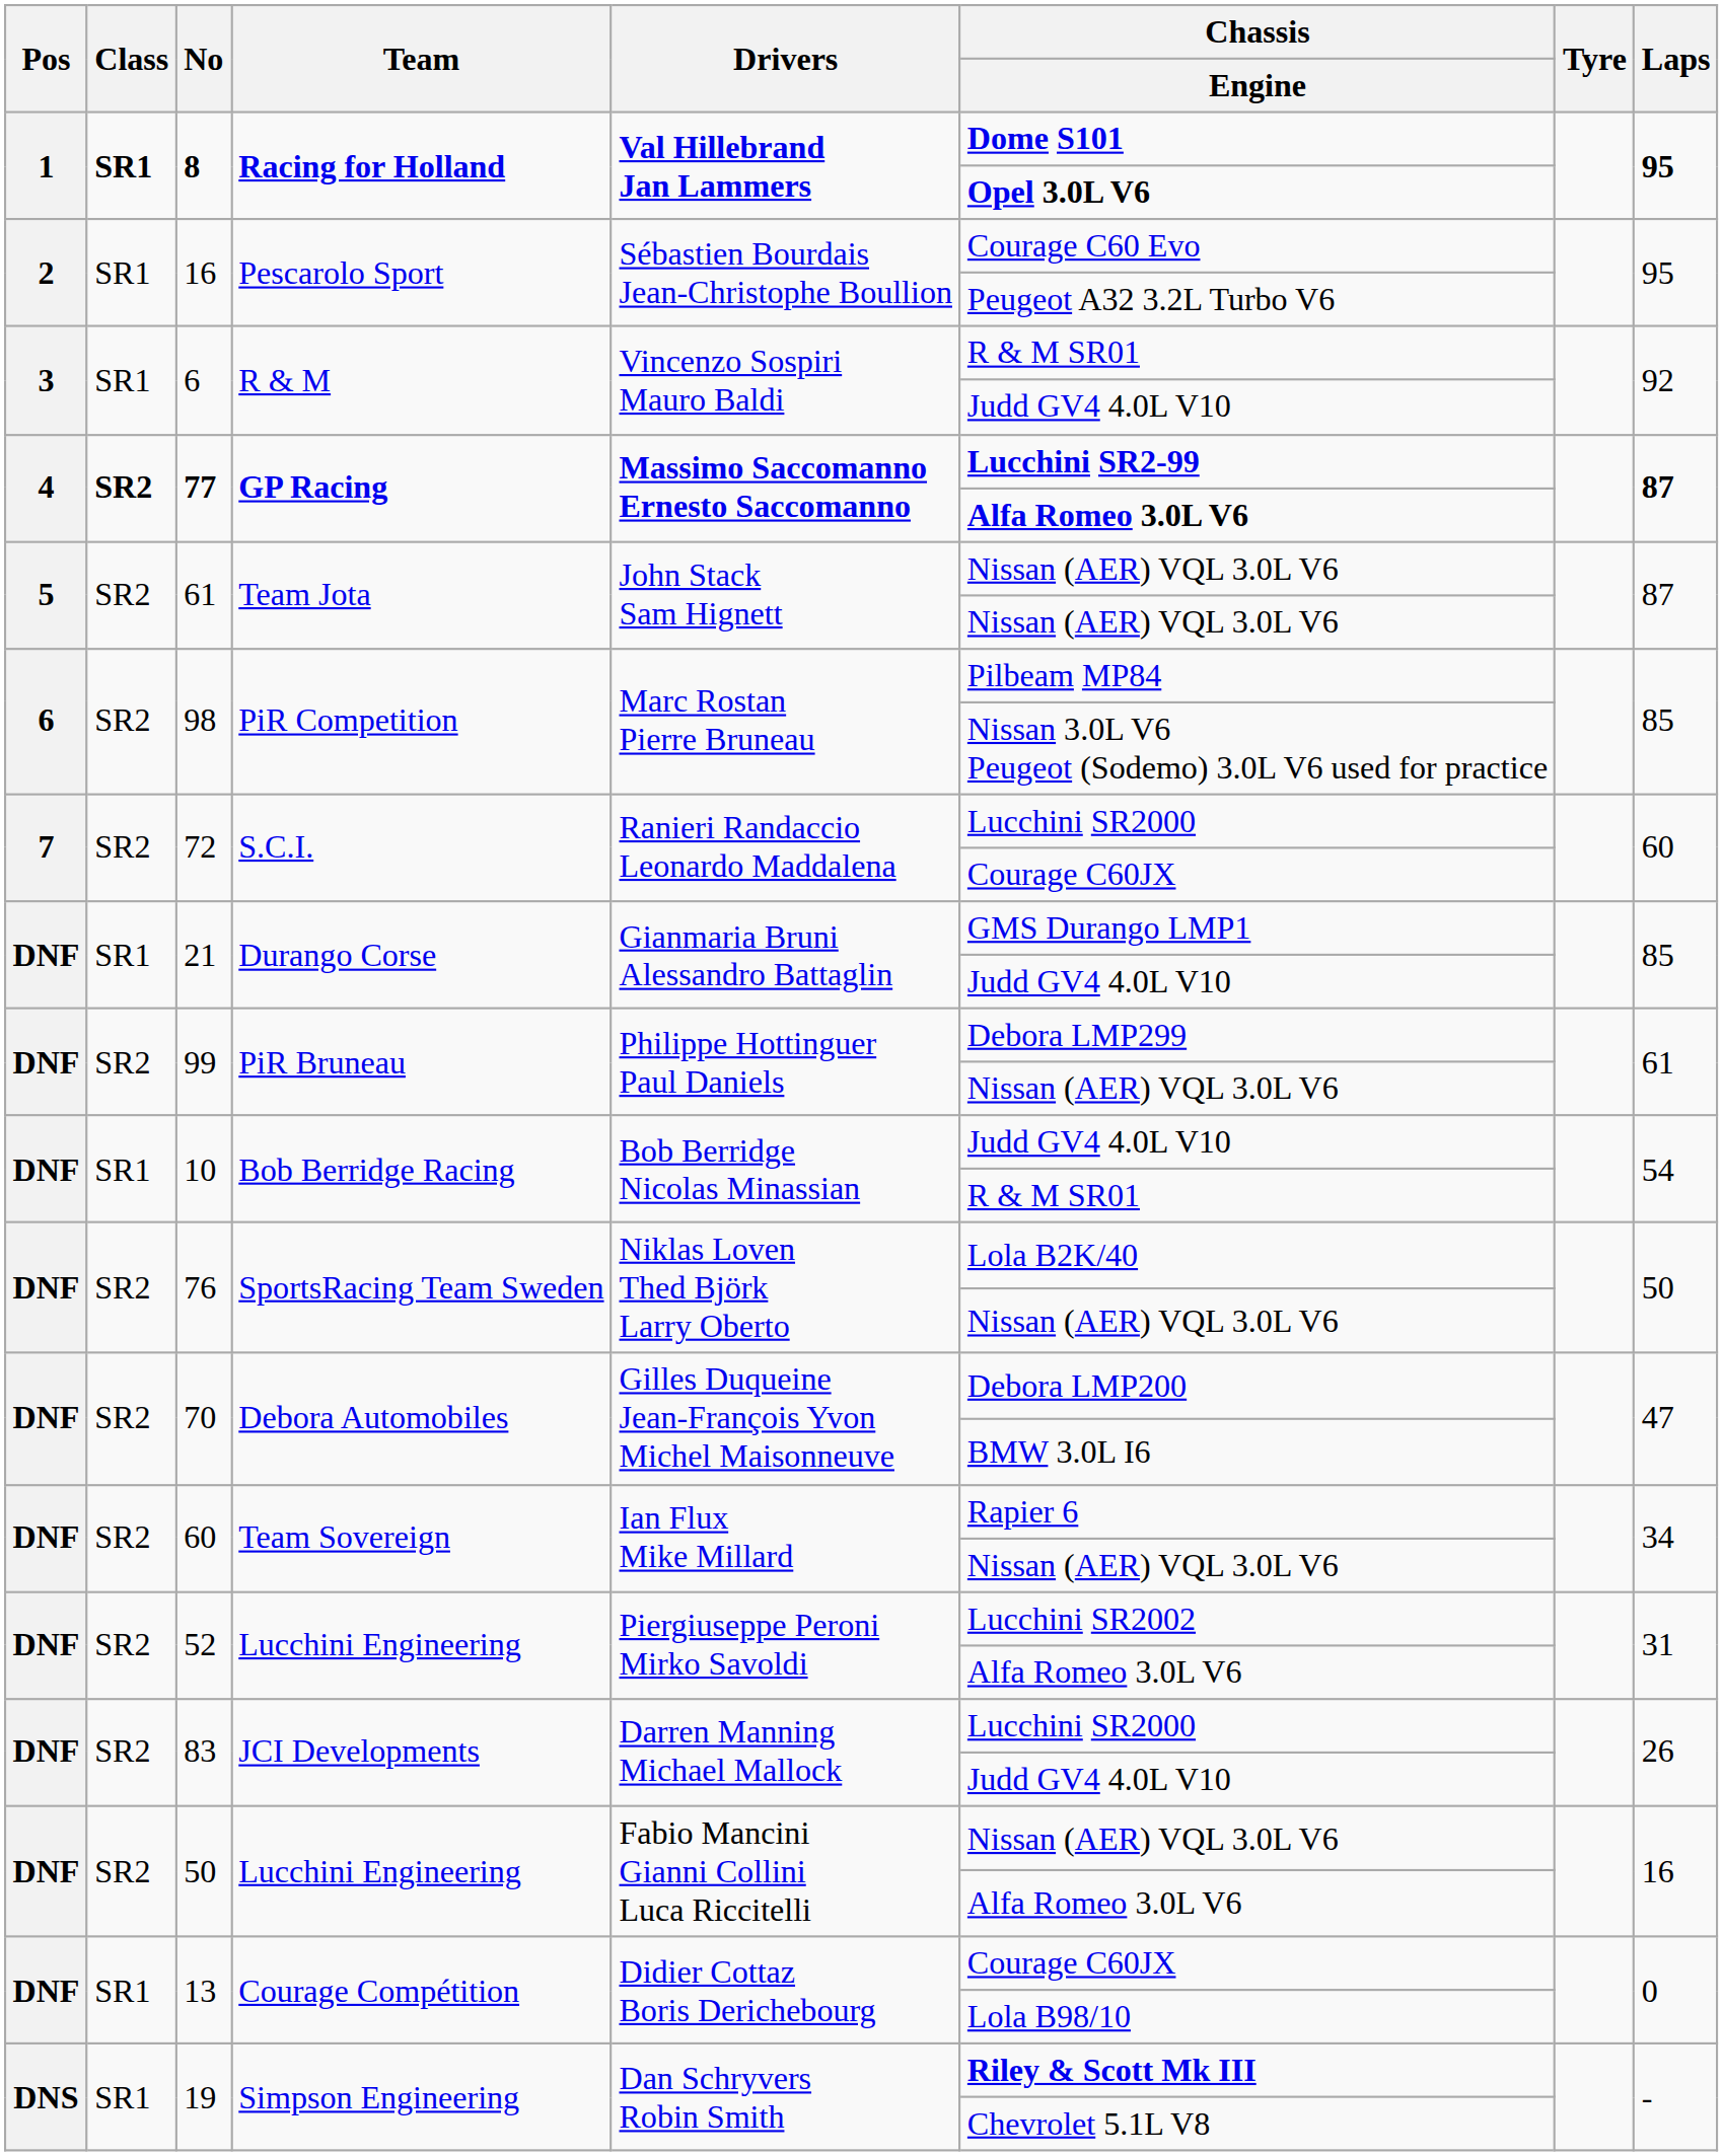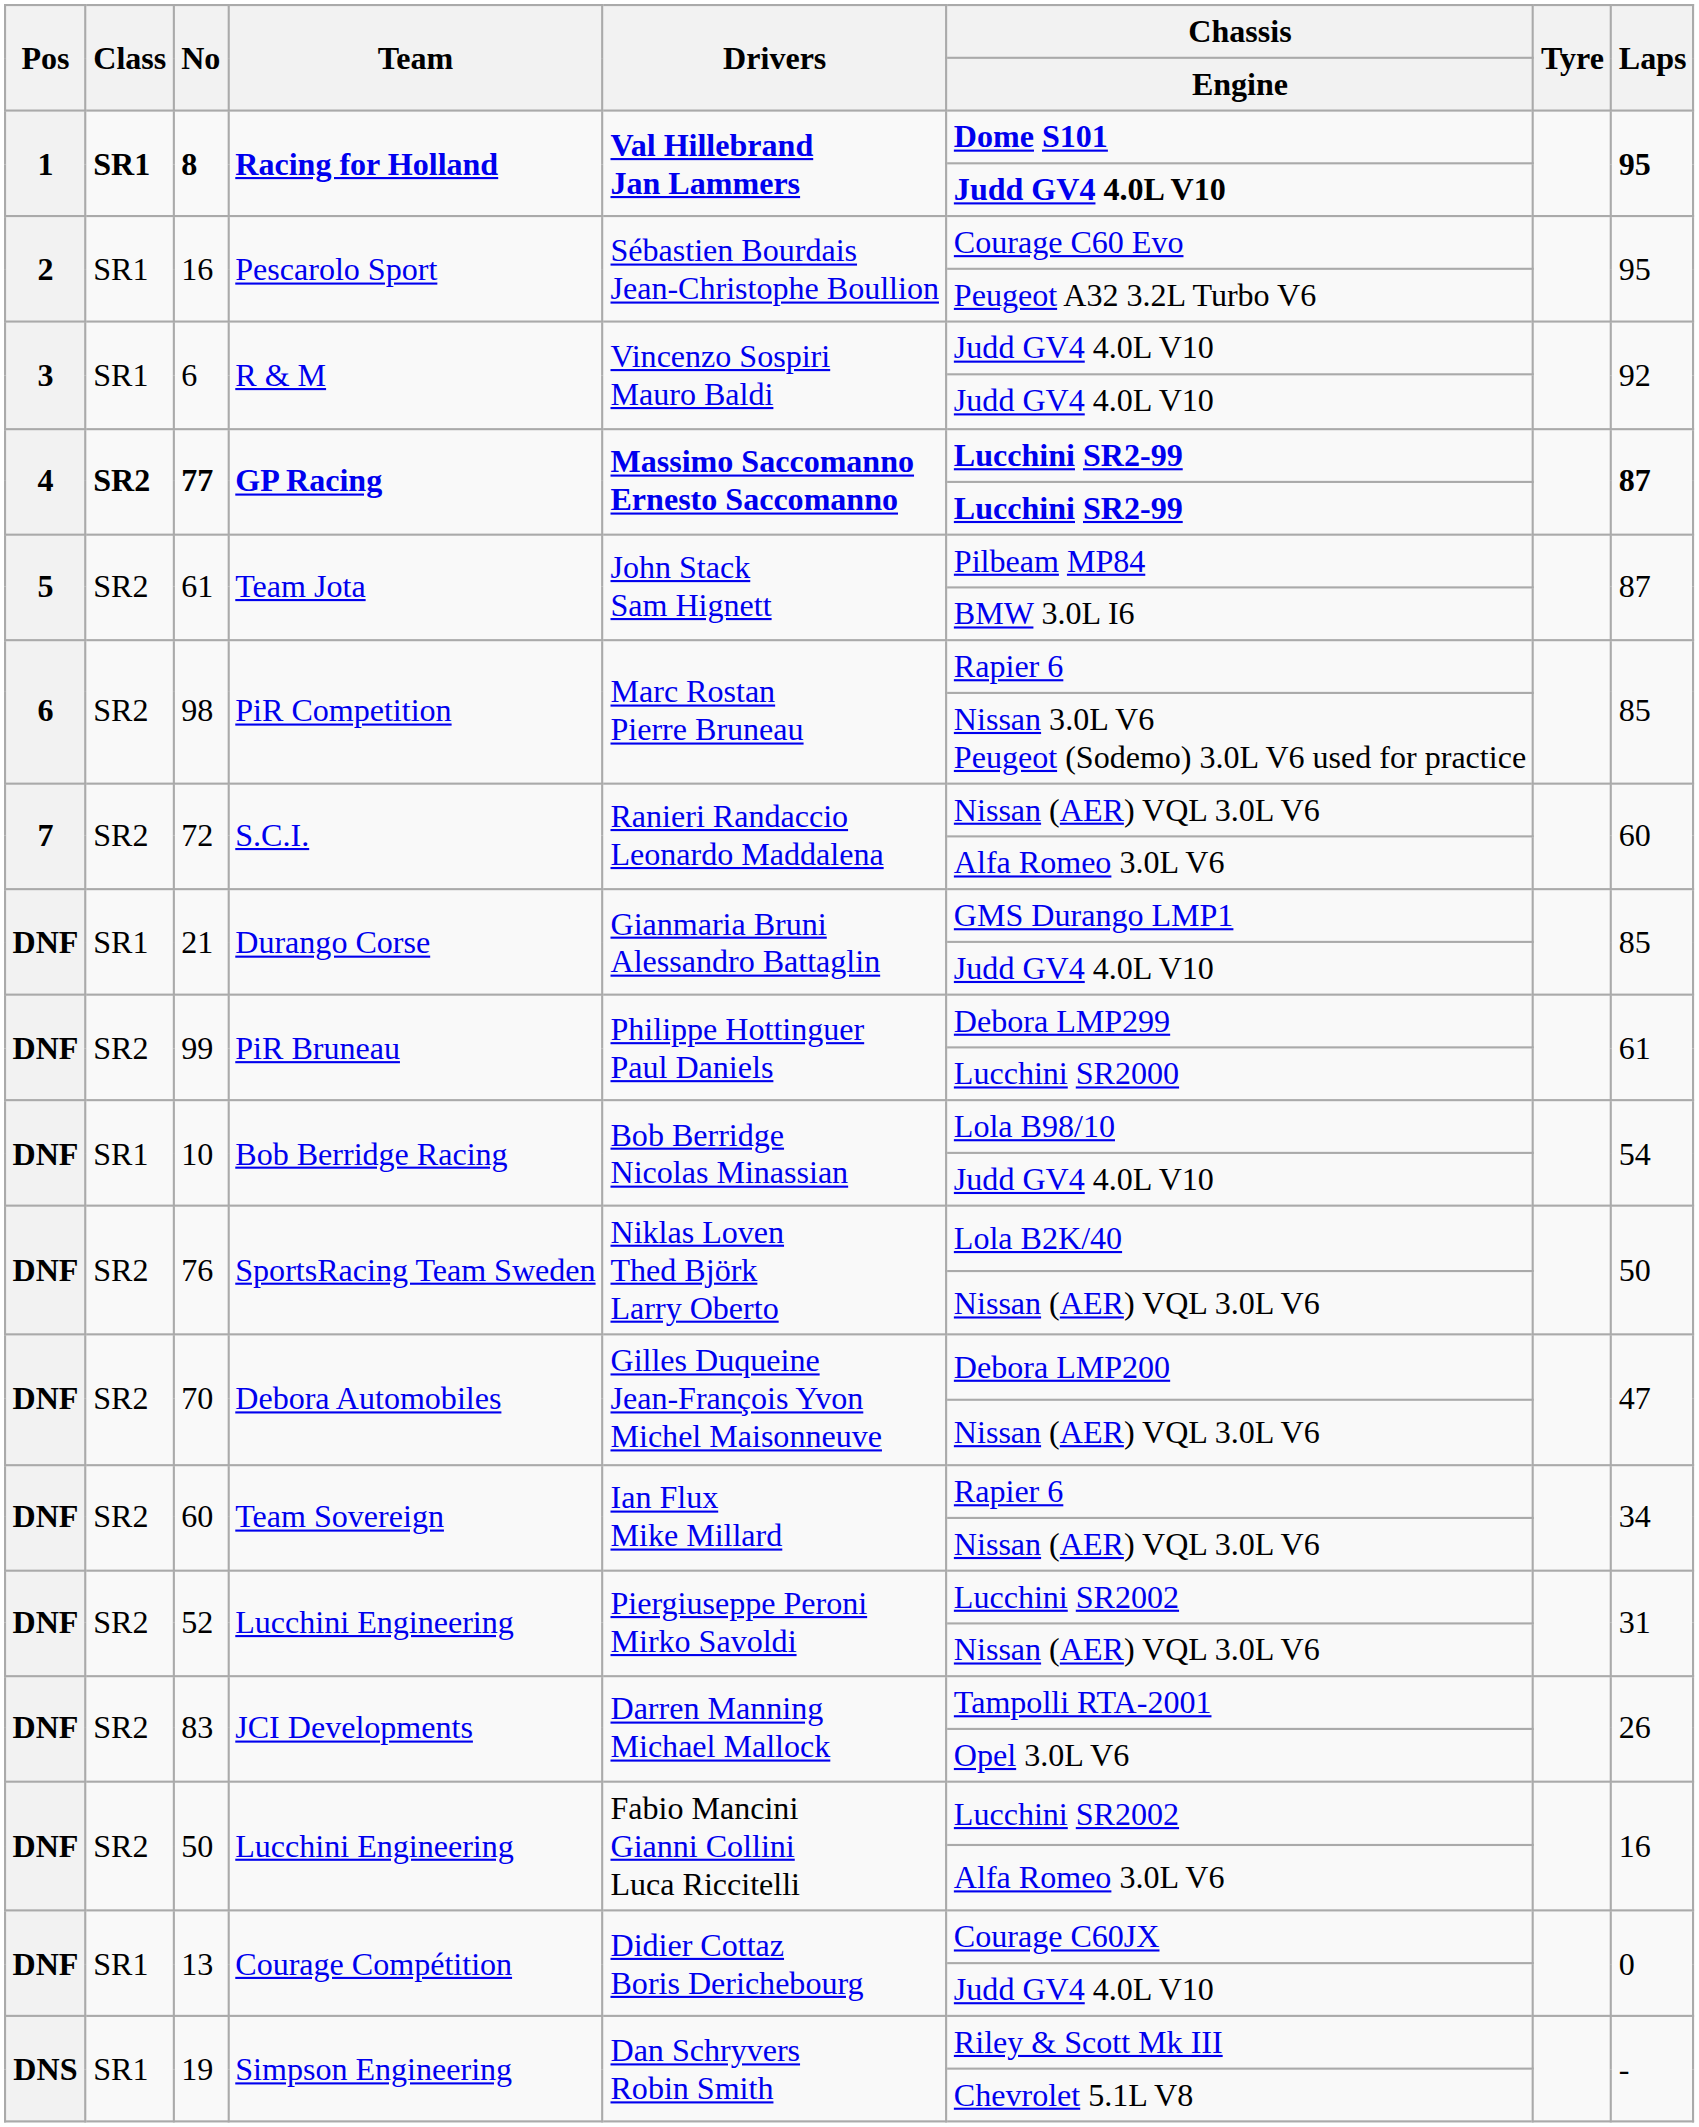row 4 | Chassis / Engine: Opel 3.0L V6 -> Judd GV4 4.0L V10
row 7 | Chassis / Engine: R & M SR01 -> Judd GV4 4.0L V10
row 10 | Chassis / Engine: Alfa Romeo 3.0L V6 -> Lucchini SR2-99
row 11 | Chassis / Engine: Nissan (AER) VQL 3.0L V6 -> Pilbeam MP84
row 12 | Chassis / Engine: Nissan (AER) VQL 3.0L V6 -> BMW 3.0L I6
row 13 | Chassis / Engine: Pilbeam MP84 -> Rapier 6
row 15 | Chassis / Engine: Lucchini SR2000 -> Nissan (AER) VQL 3.0L V6
row 16 | Chassis / Engine: Courage C60JX -> Alfa Romeo 3.0L V6
row 20 | Chassis / Engine: Nissan (AER) VQL 3.0L V6 -> Lucchini SR2000
row 21 | Chassis / Engine: Judd GV4 4.0L V10 -> Lola B98/10
row 22 | Chassis / Engine: R & M SR01 -> Judd GV4 4.0L V10
row 26 | Chassis / Engine: BMW 3.0L I6 -> Nissan (AER) VQL 3.0L V6
row 30 | Chassis / Engine: Alfa Romeo 3.0L V6 -> Nissan (AER) VQL 3.0L V6
row 31 | Chassis / Engine: Lucchini SR2000 -> Tampolli RTA-2001
row 32 | Chassis / Engine: Judd GV4 4.0L V10 -> Opel 3.0L V6
row 33 | Chassis / Engine: Nissan (AER) VQL 3.0L V6 -> Lucchini SR2002
row 36 | Chassis / Engine: Lola B98/10 -> Judd GV4 4.0L V10
row 37 | Chassis / Engine: bold -> normal
